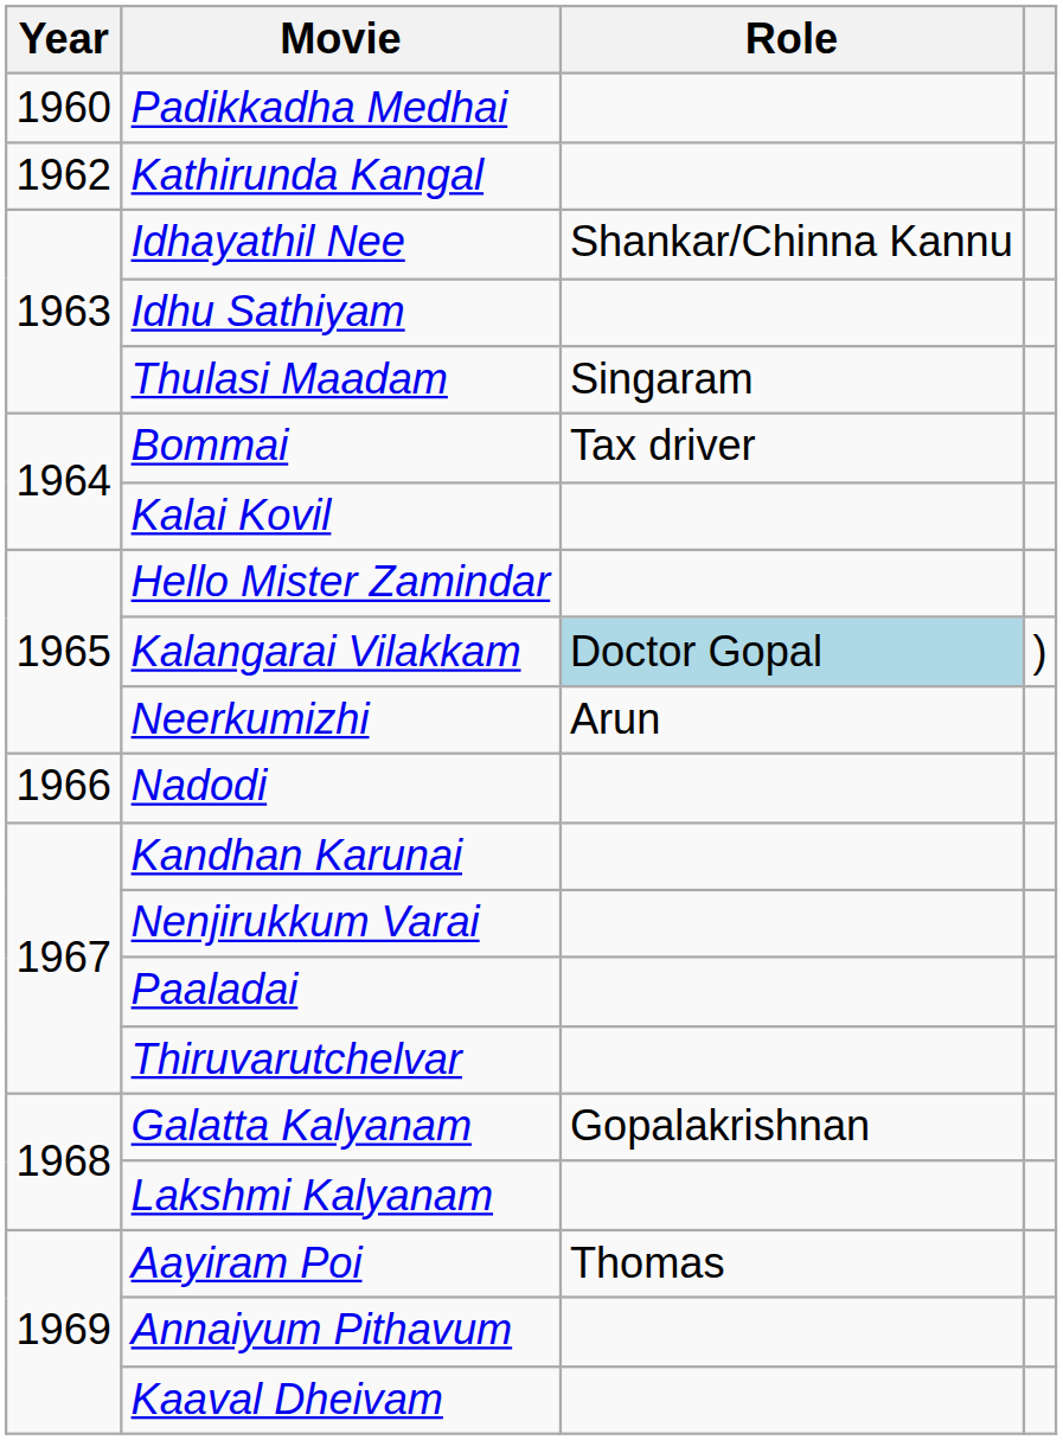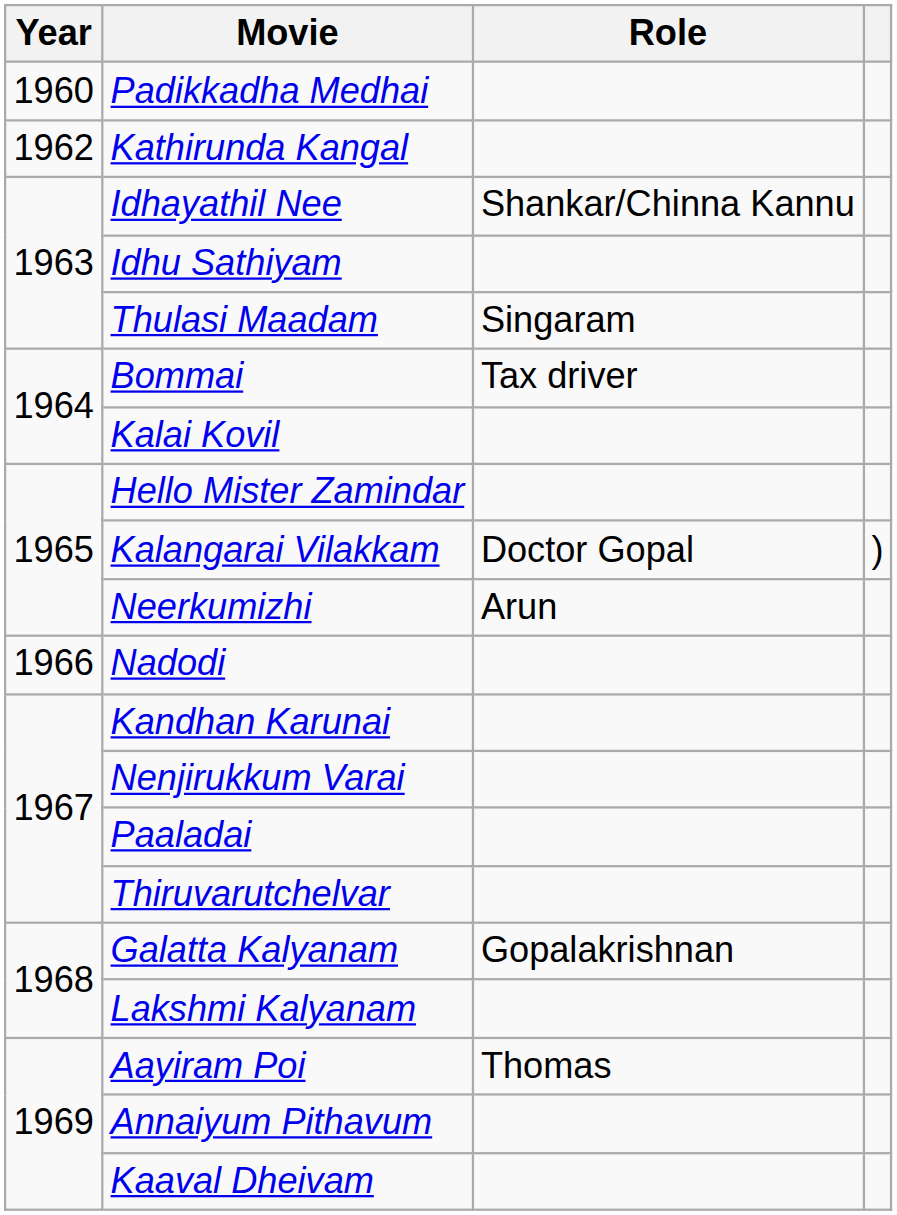Kalangarai Vilakkam | Role: lightblue background -> no background
